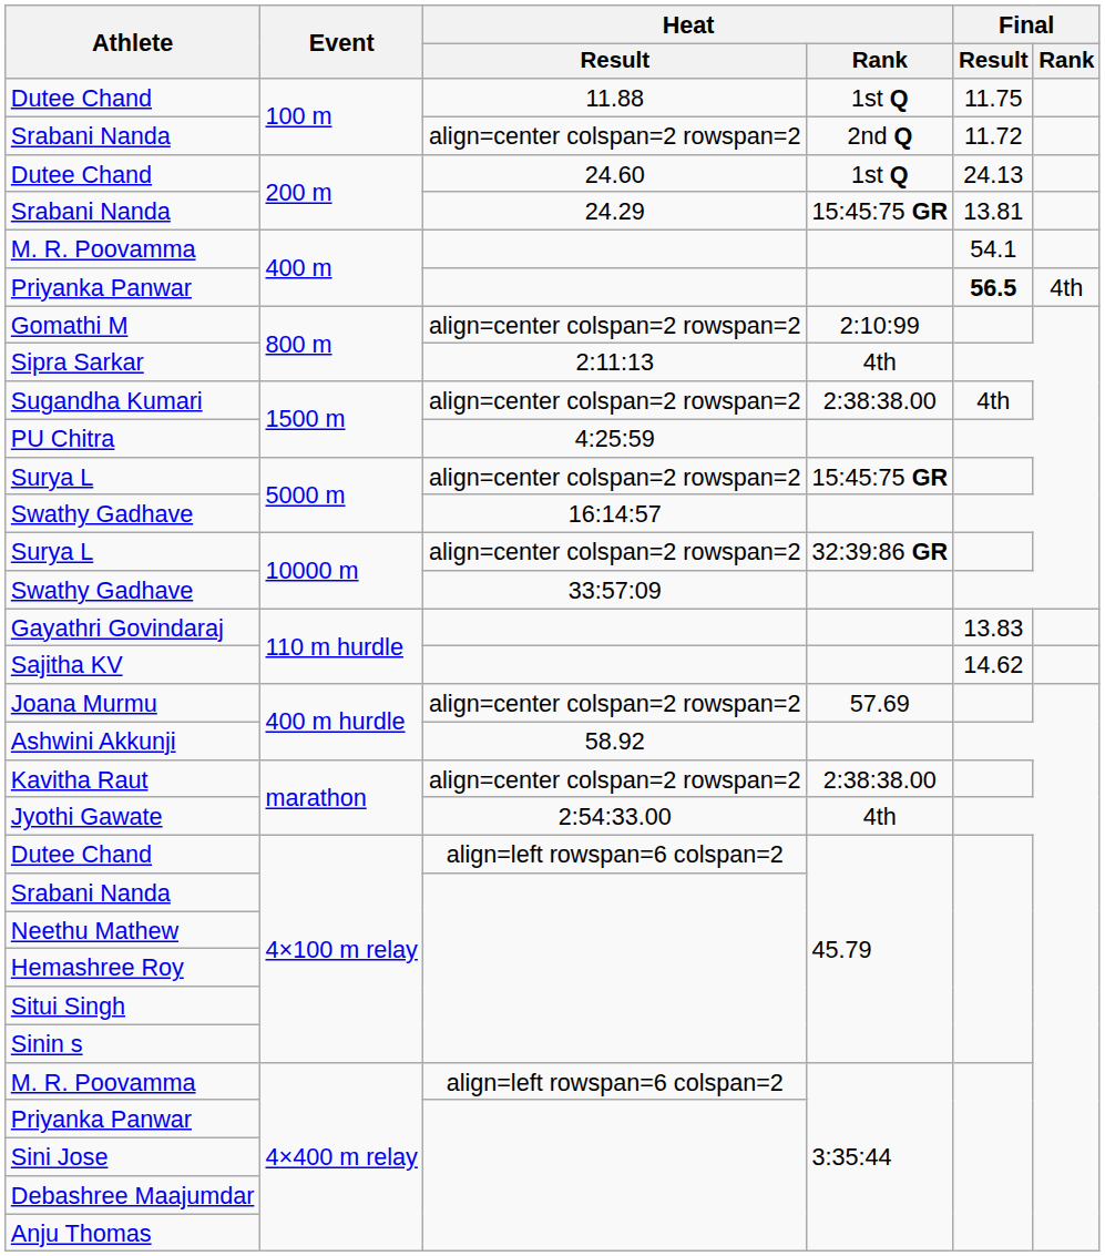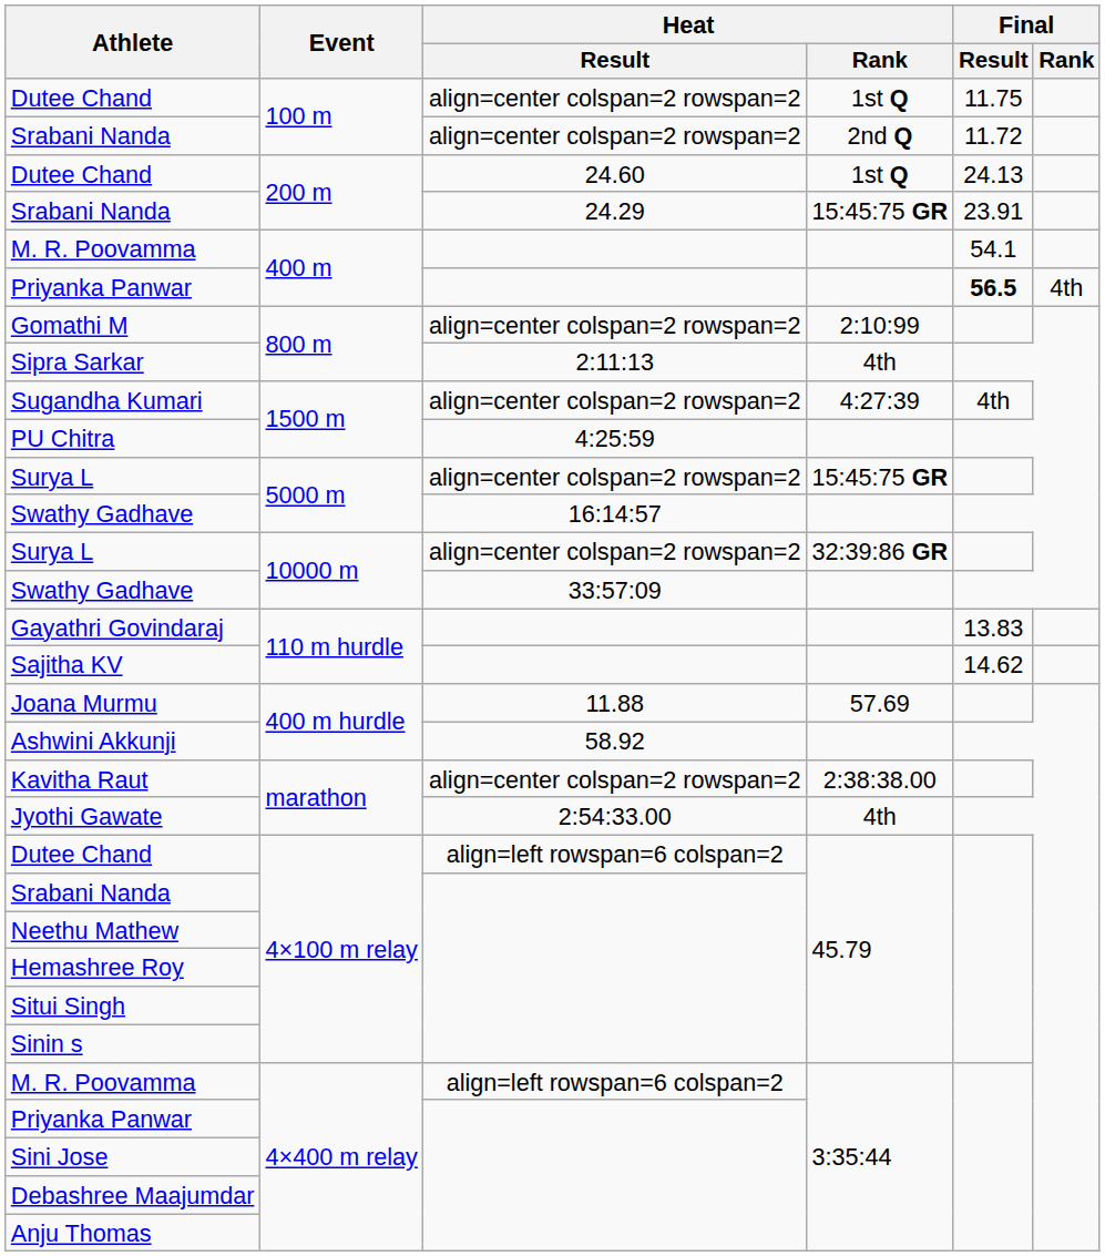Dutee Chand / 100 m | Heat / Result: 11.88 -> align=center colspan=2 rowspan=2
Srabani Nanda / 200 m | Final / Result: 13.81 -> 23.91
Sugandha Kumari | Heat / Rank: 2:38:38.00 -> 4:27:39
Joana Murmu | Heat / Result: align=center colspan=2 rowspan=2 -> 11.88
